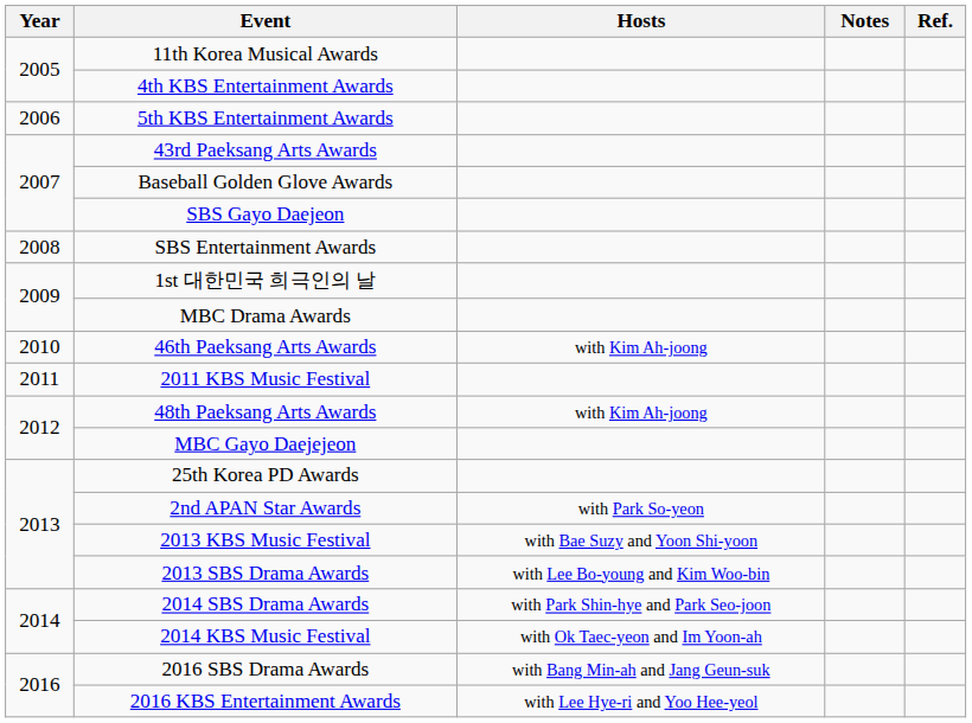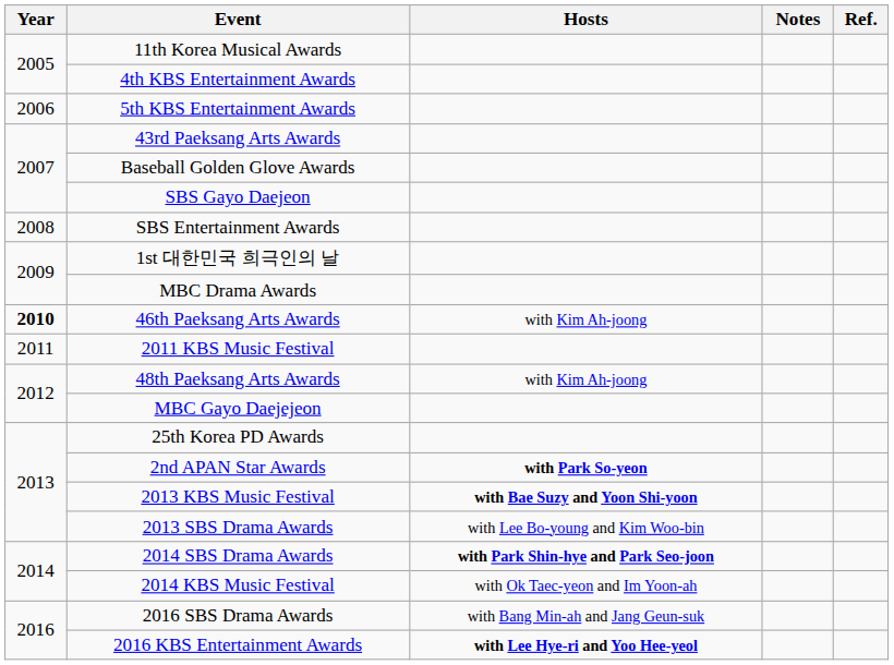46th Paeksang Arts Awards | Year: normal -> bold
2nd APAN Star Awards | Hosts: normal -> bold
2013 KBS Music Festival | Hosts: normal -> bold
2014 SBS Drama Awards | Hosts: normal -> bold
2016 KBS Entertainment Awards | Hosts: normal -> bold
